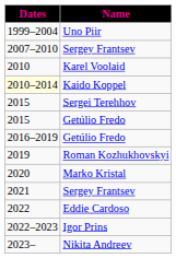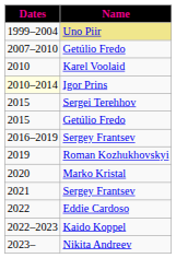row 2 | Name: no background -> khaki background
row 3 | Name: Sergey Frantsev -> Getúlio Fredo
row 5 | Name: Kaido Koppel -> Igor Prins
row 8 | Name: Getúlio Fredo -> Sergey Frantsev
row 13 | Name: Igor Prins -> Kaido Koppel
